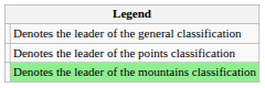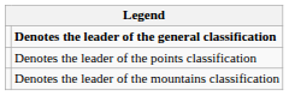Denotes the leader of the general classification | column 2: normal -> bold
Denotes the leader of the mountains classification | column 2: lightgreen background -> no background
